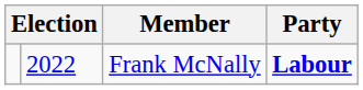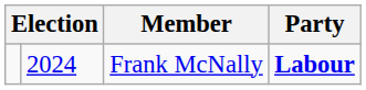Frank McNally | column 2: 2022 -> 2024
